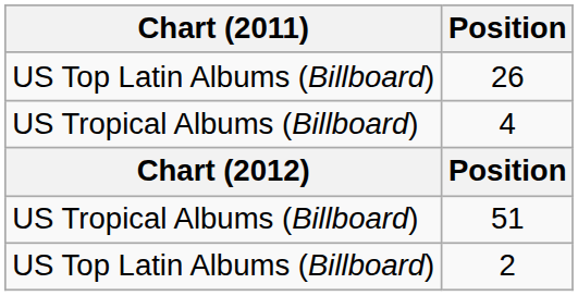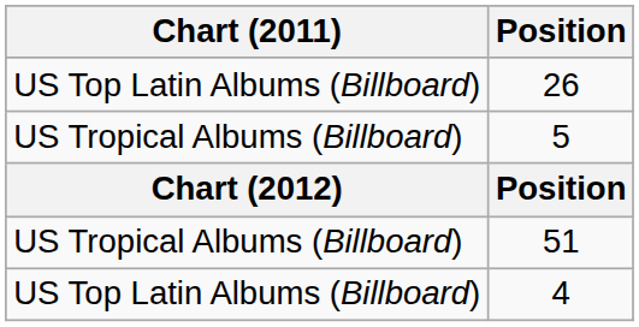row 3 | Position: 4 -> 5
row 6 | Position: 2 -> 4
